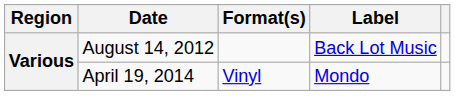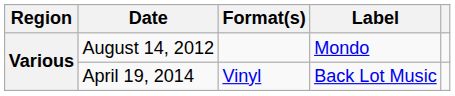August 14, 2012 | Label: Back Lot Music -> Mondo
April 19, 2014 | Label: Mondo -> Back Lot Music
